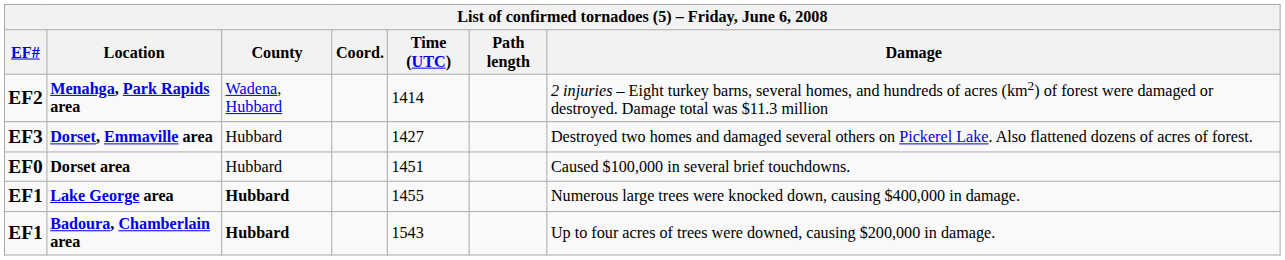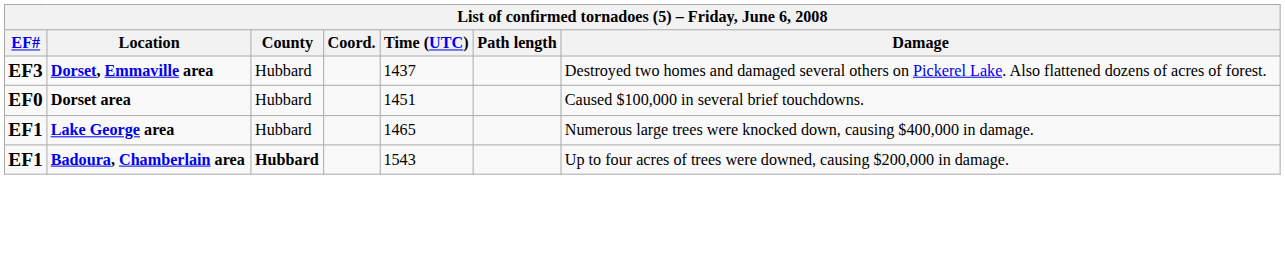- row: EF2 | Menahga, Park Rapids area | Wadena, Hubbard | 1414 | 2 injuries – Eight turkey barns, several homes, and hundreds of acres (km2) of forest were damaged or destroyed. Damage total was $11.3 million
Dorset, Emmaville area | Time (UTC): 1427 -> 1437
Lake George area | County: bold -> normal
Lake George area | Time (UTC): 1455 -> 1465
